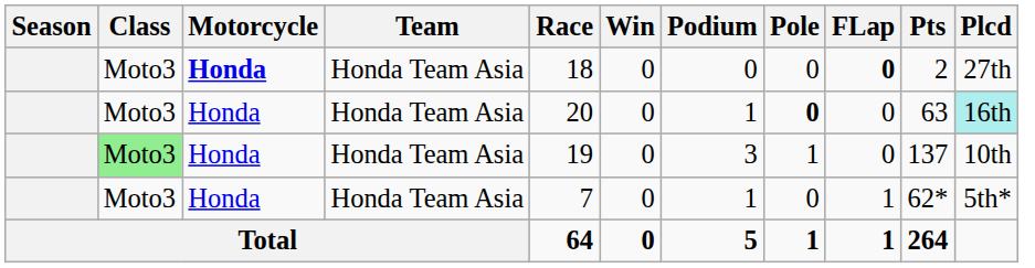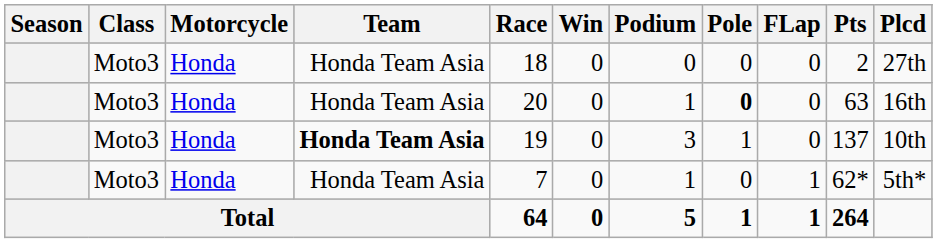row 2 | Motorcycle: bold -> normal
row 2 | FLap: bold -> normal
row 3 | Plcd: paleturquoise background -> no background
row 4 | Class: lightgreen background -> no background
row 4 | Team: normal -> bold
